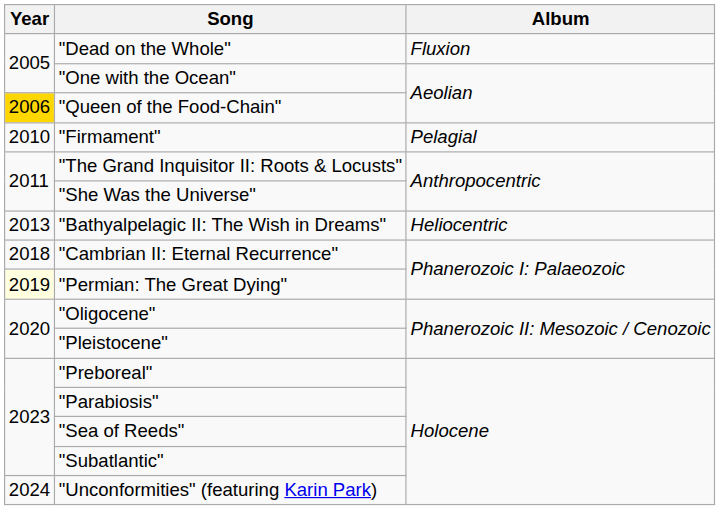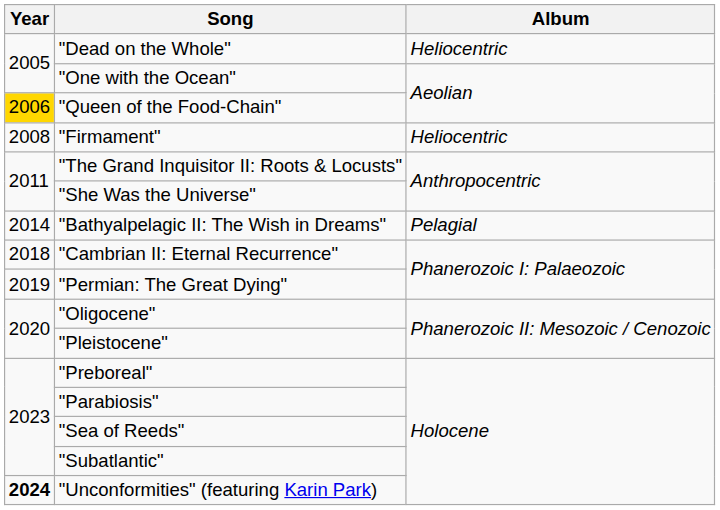"Dead on the Whole" | Album: Fluxion -> Heliocentric
"Firmament" | Year: 2010 -> 2008
"Firmament" | Album: Pelagial -> Heliocentric
"Bathyalpelagic II: The Wish in Dreams" | Year: 2013 -> 2014
"Bathyalpelagic II: The Wish in Dreams" | Album: Heliocentric -> Pelagial
"Permian: The Great Dying" | Year: lightyellow background -> no background
"Unconformities" (featuring Karin Park) | Year: normal -> bold
